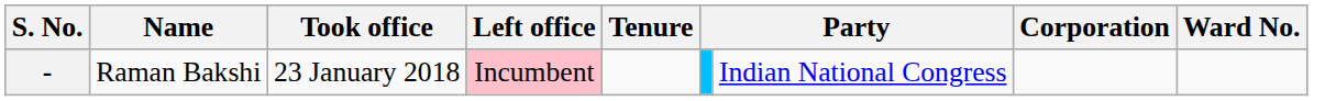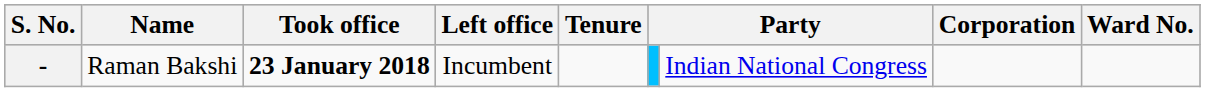- | Took office: normal -> bold
- | Left office: pink background -> no background
